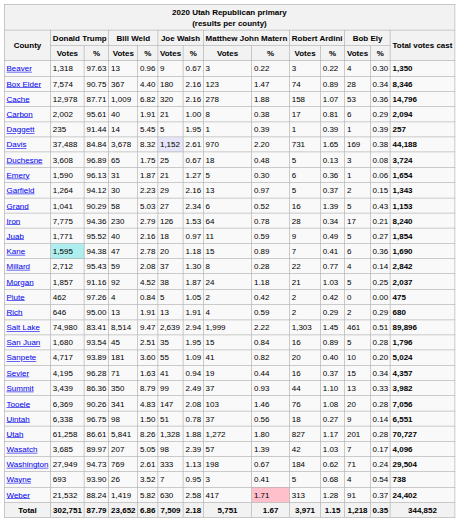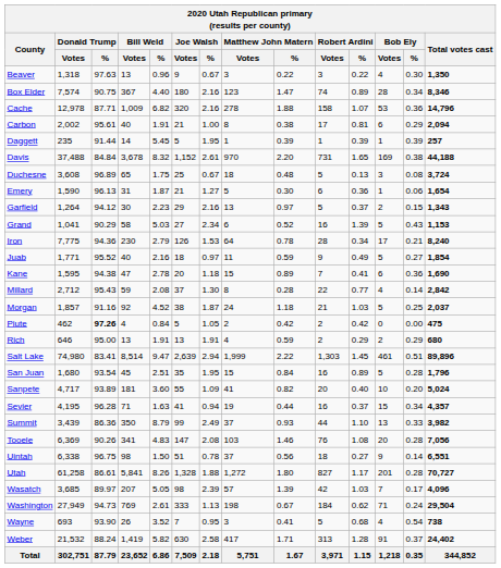Davis | Joe Walsh / Votes: lavender background -> no background
Kane | Donald Trump / Votes: paleturquoise background -> no background
Piute | Donald Trump / %: normal -> bold
Weber | Matthew John Matern / %: pink background -> no background
